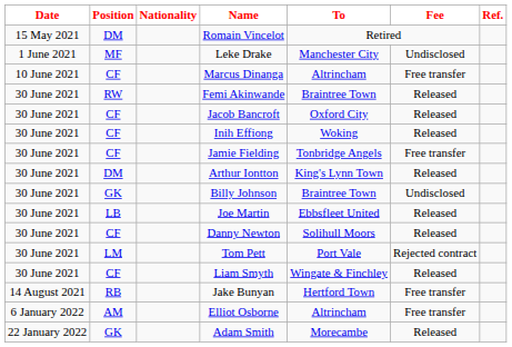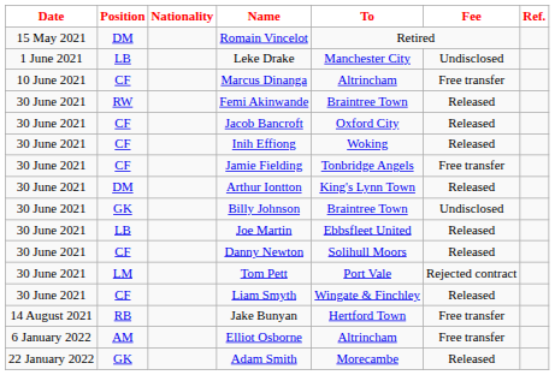Leke Drake | Position: MF -> LB
